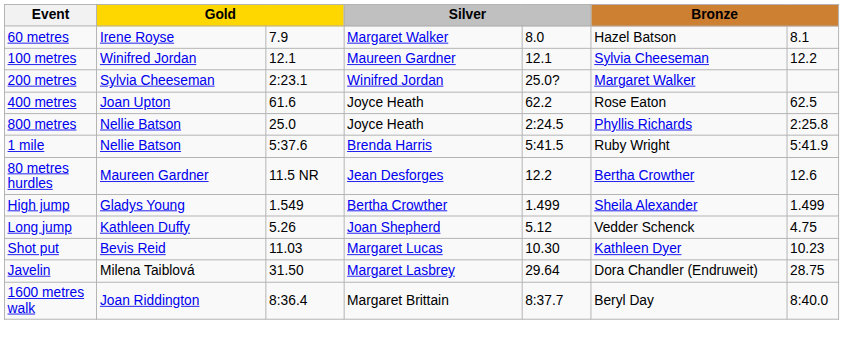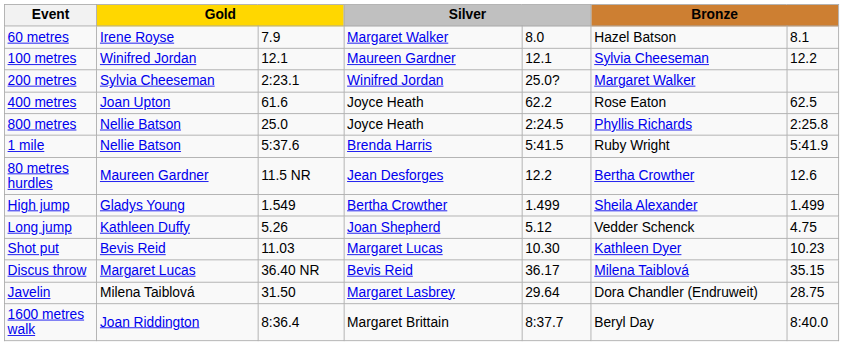+ row: Discus throw | Margaret Lucas | 36.40 NR | Bevis Reid | 36.17 | Milena Taiblová | 35.15
